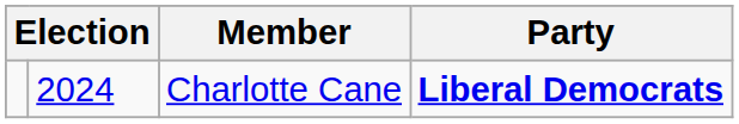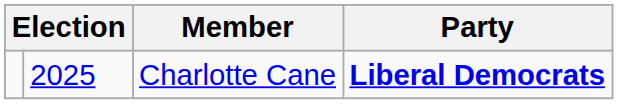Charlotte Cane | column 2: 2024 -> 2025
